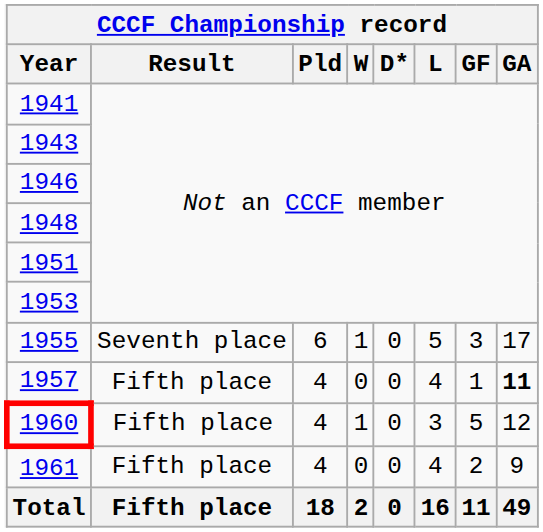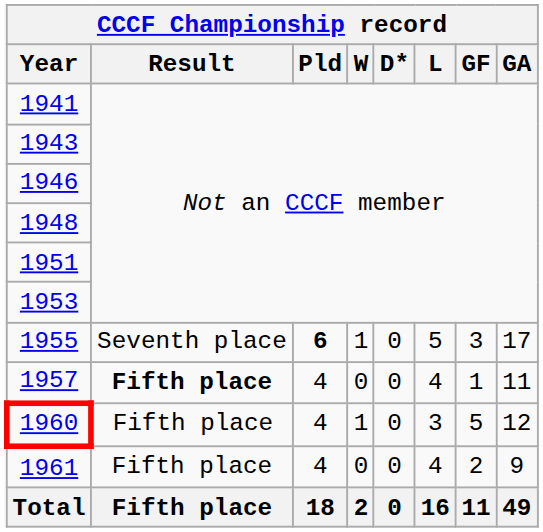1955 | CCCF Championship record / Pld: normal -> bold
1957 | CCCF Championship record / Result: normal -> bold
1957 | CCCF Championship record / GA: bold -> normal
